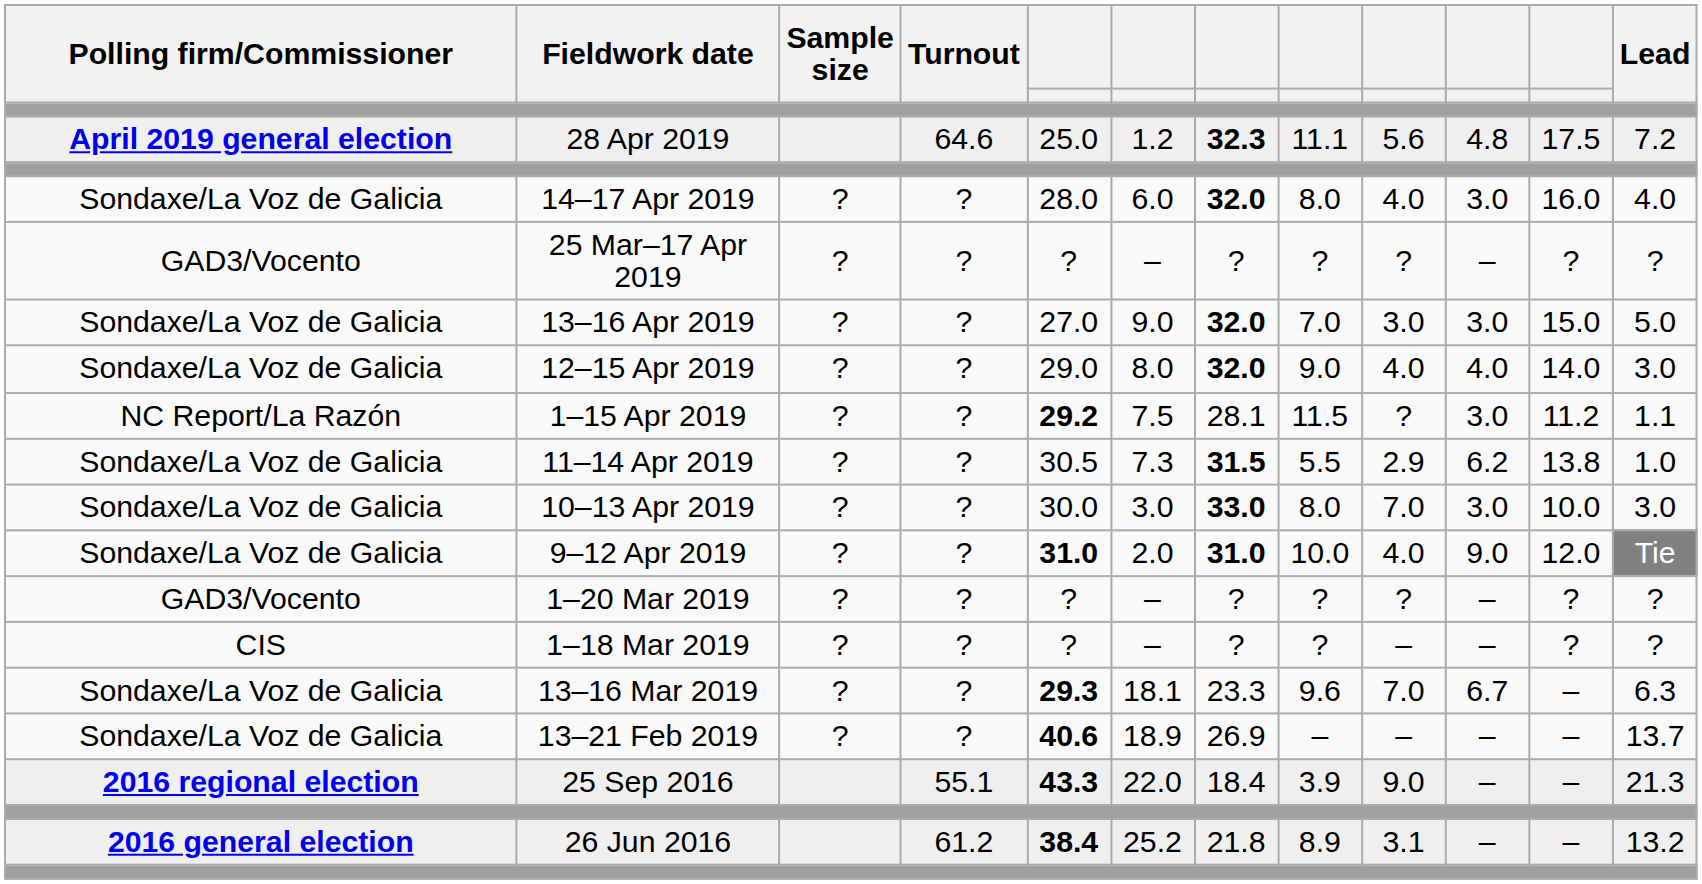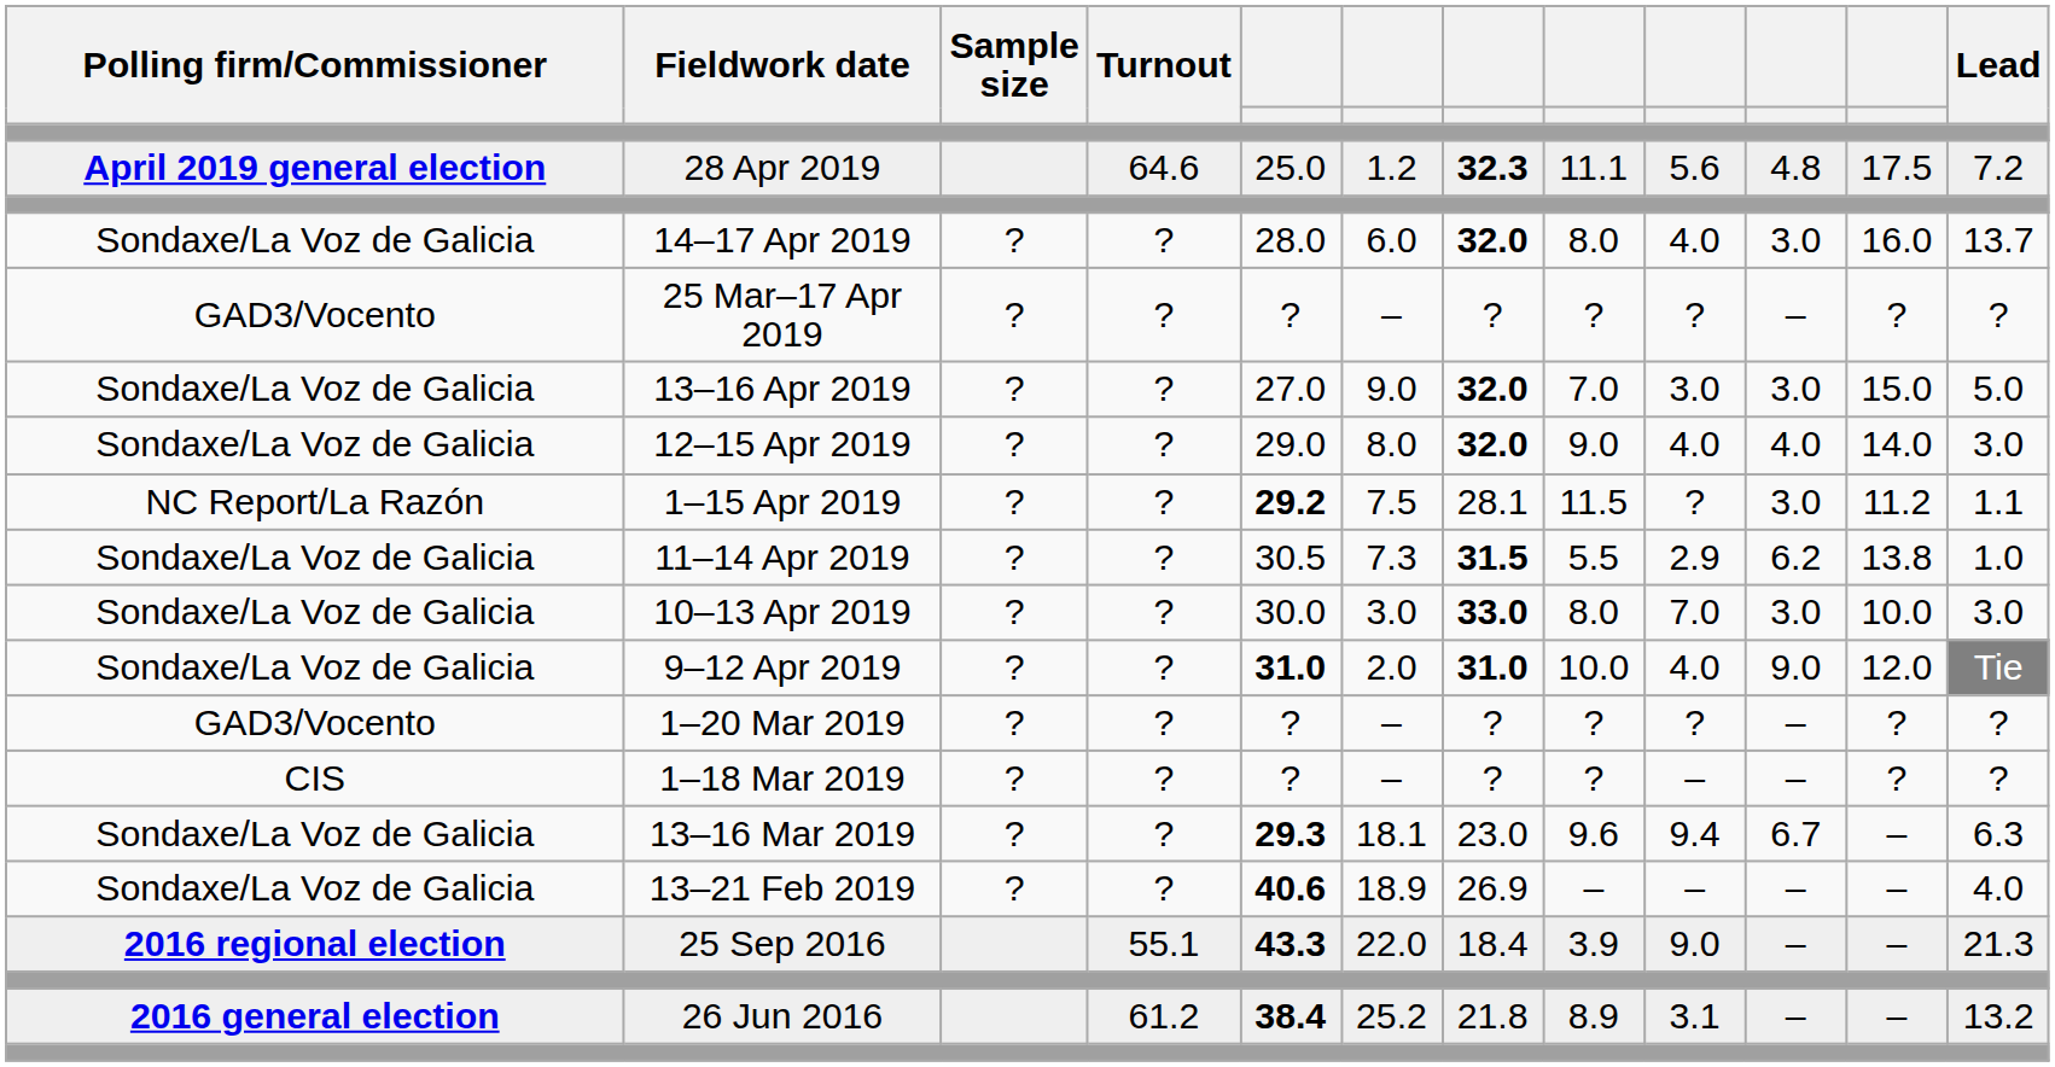14–17 Apr 2019 | Lead: 4.0 -> 13.7
13–16 Mar 2019 | column 7: 23.3 -> 23.0
13–16 Mar 2019 | column 9: 7.0 -> 9.4
13–21 Feb 2019 | Lead: 13.7 -> 4.0
